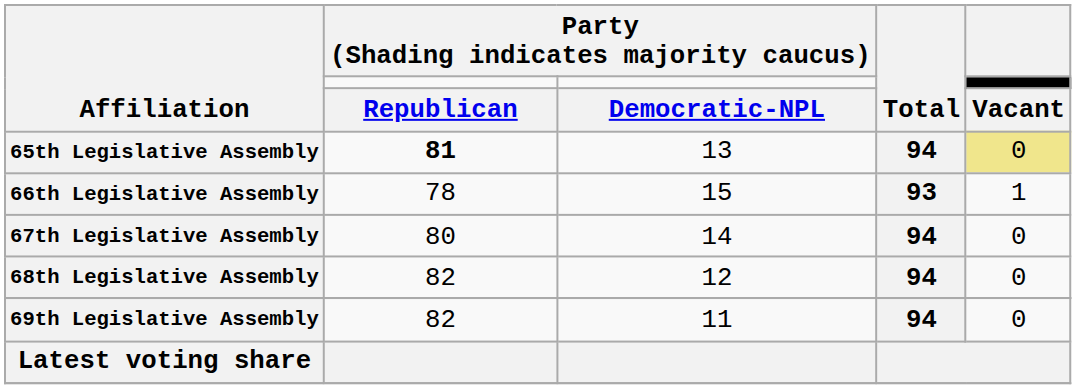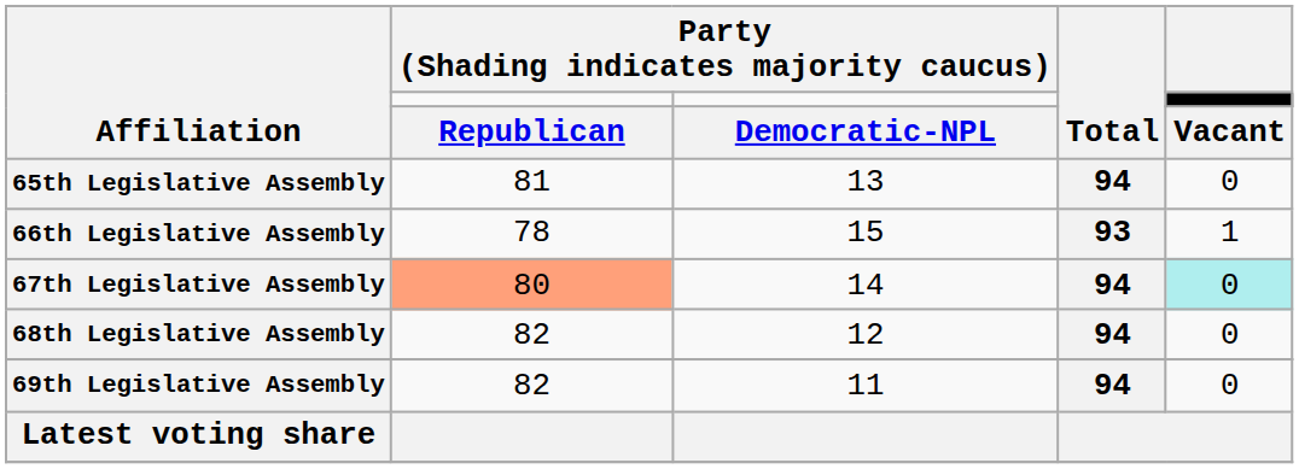65th Legislative Assembly | column 2: bold -> normal
65th Legislative Assembly | column 5: khaki background -> no background
67th Legislative Assembly | column 2: no background -> lightsalmon background
67th Legislative Assembly | column 5: no background -> paleturquoise background
